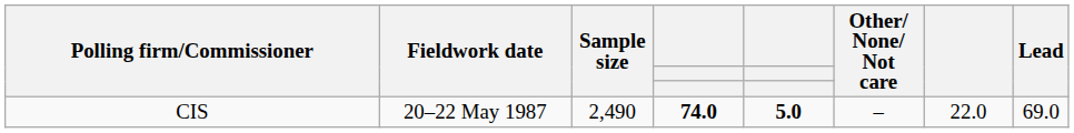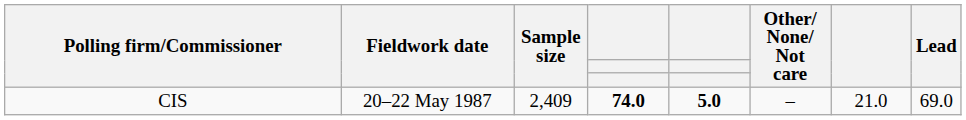CIS | Sample size: 2,490 -> 2,409
CIS | column 7: 22.0 -> 21.0
